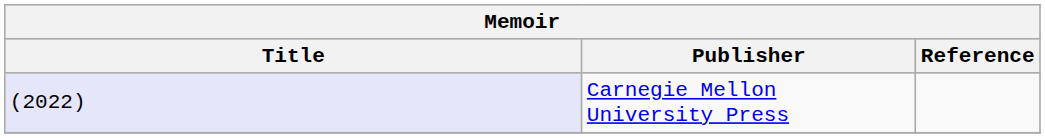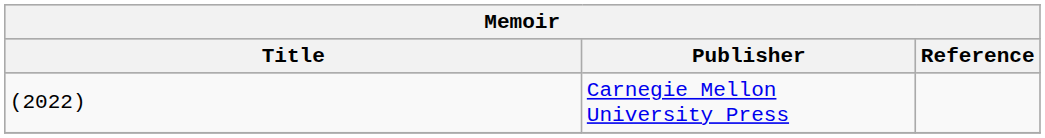Carnegie Mellon University Press | Title: lavender background -> no background
